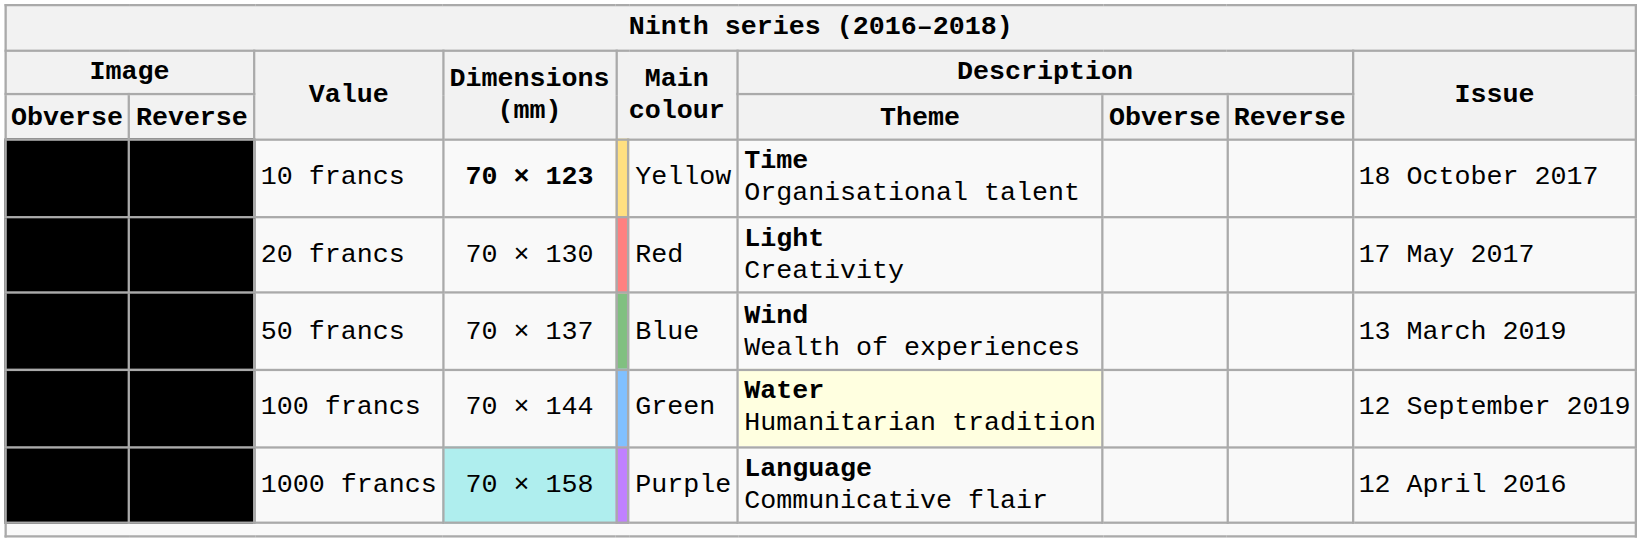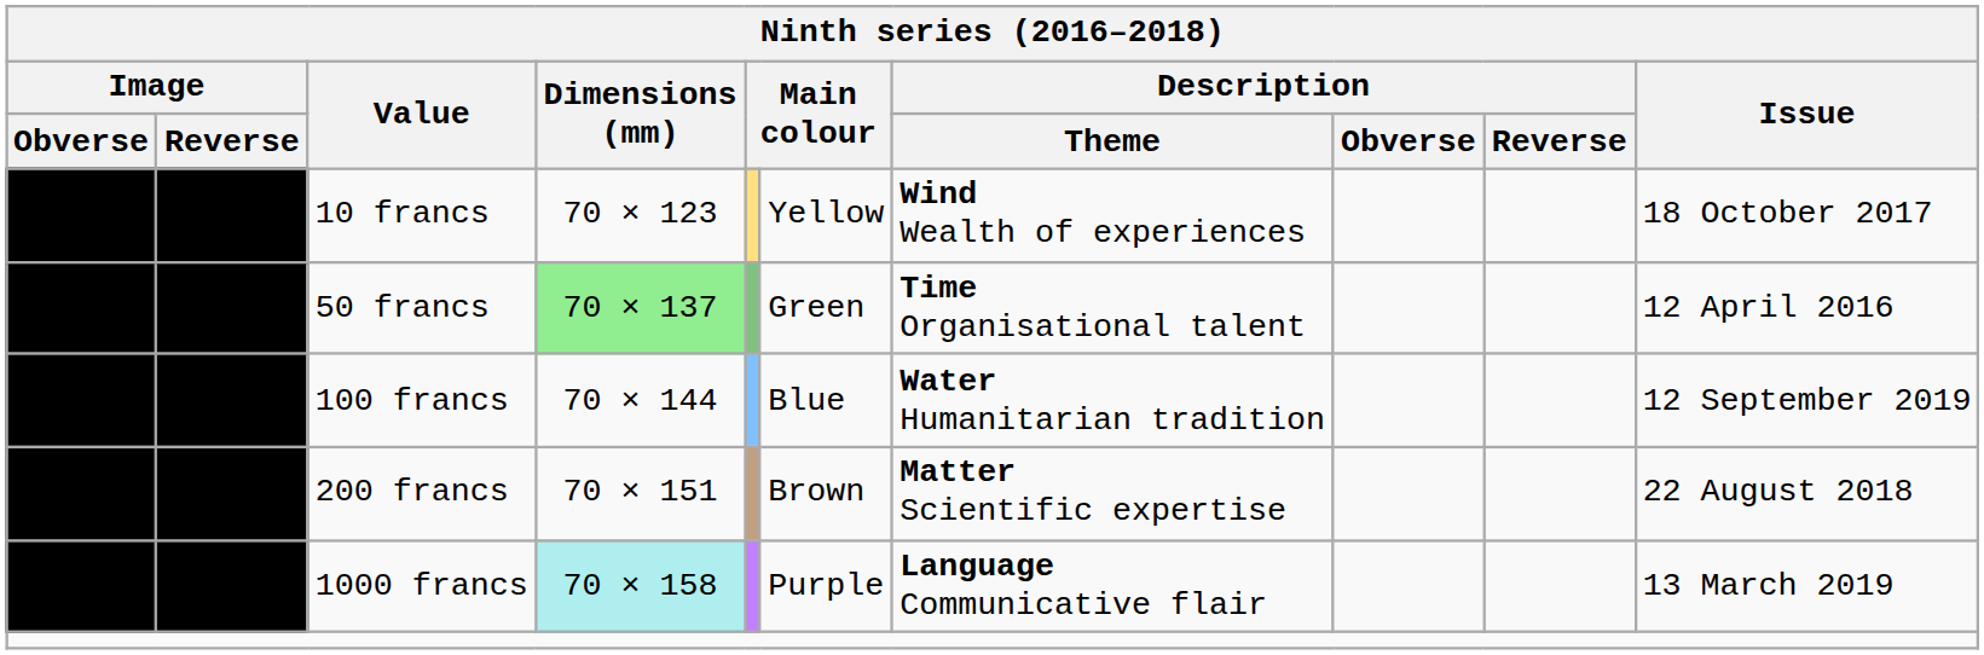10 francs | Dimensions (mm): bold -> normal
10 francs | Description / Theme: Time Organisational talent -> Wind Wealth of experiences
- row: 20 francs | 70 × 130 | Red | Light Creativity | 17 May 2017
50 francs | Dimensions (mm): no background -> lightgreen background
50 francs | column 6: Blue -> Green
50 francs | Description / Theme: Wind Wealth of experiences -> Time Organisational talent
50 francs | Issue: 13 March 2019 -> 12 April 2016
100 francs | column 6: Green -> Blue
100 francs | Description / Theme: lightyellow background -> no background
+ row: 200 francs | 70 × 151 | Brown | Matter Scientific expertise | 22 August 2018
1000 francs | Issue: 12 April 2016 -> 13 March 2019
